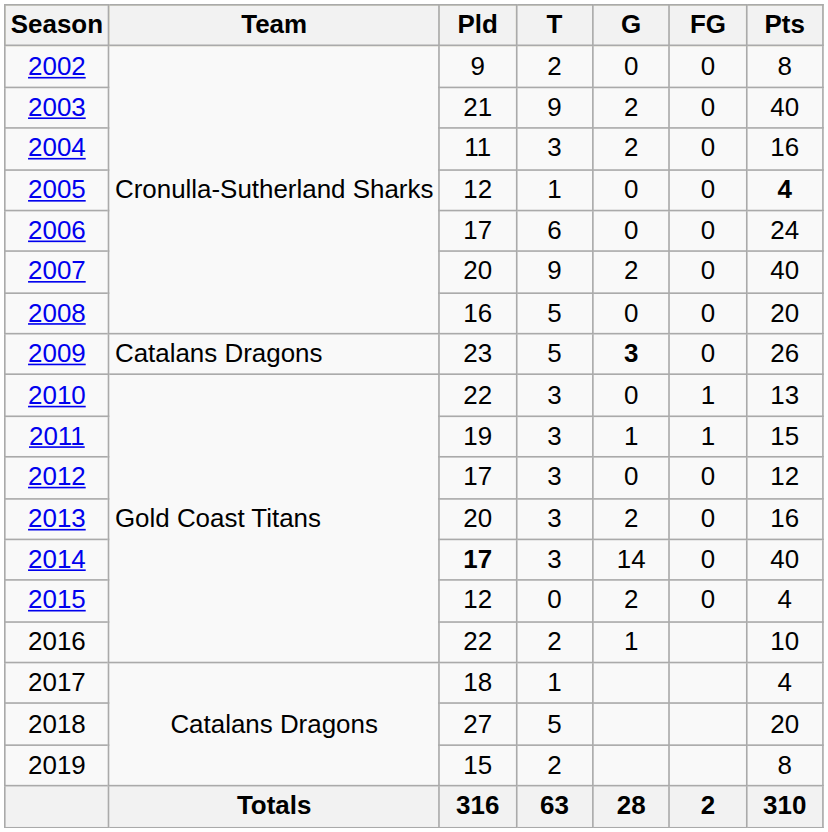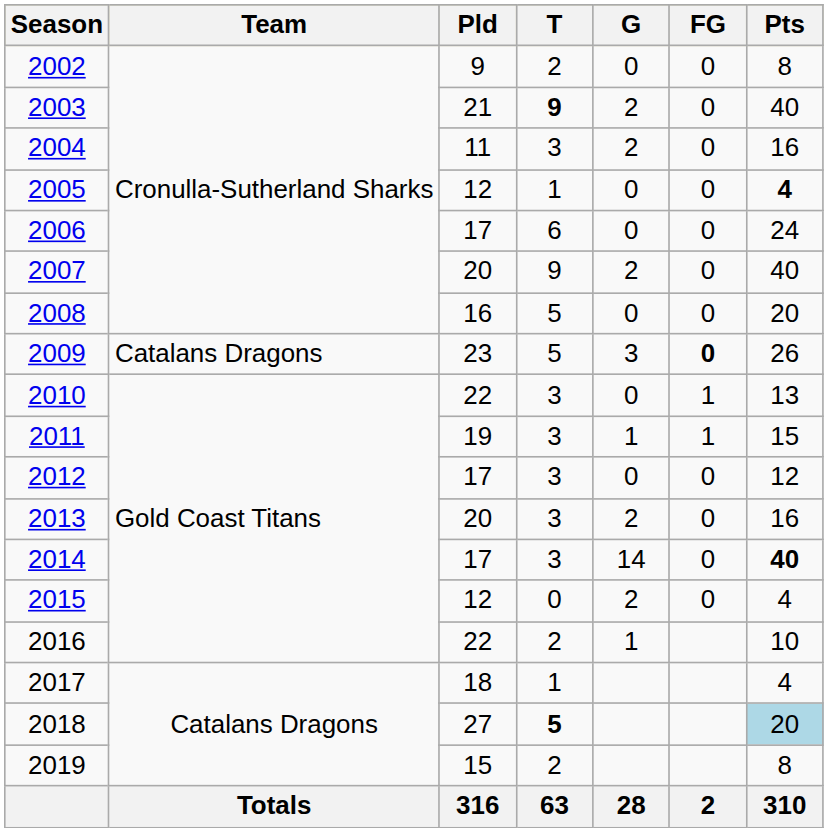2003 | T: normal -> bold
2009 | G: bold -> normal
2009 | FG: normal -> bold
2014 | Pld: bold -> normal
2014 | Pts: normal -> bold
2018 | T: normal -> bold
2018 | Pts: no background -> lightblue background
